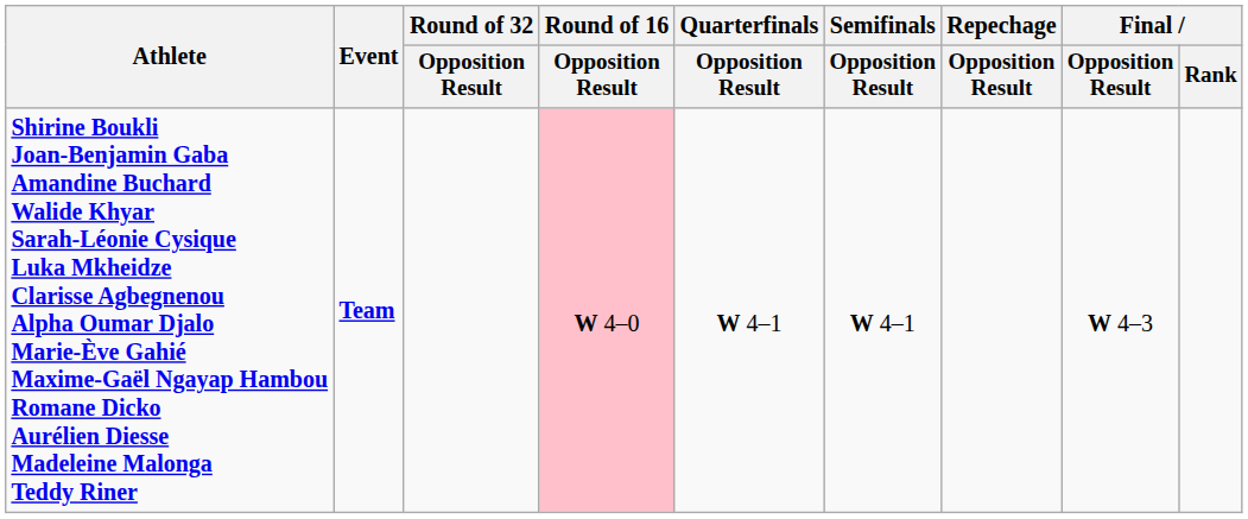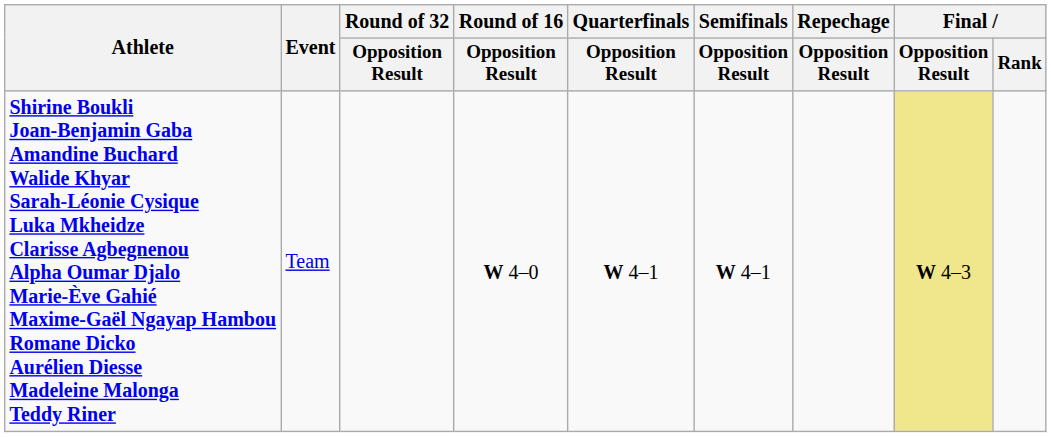row 3 | Event: bold -> normal
row 3 | Round of 16 / Opposition Result: pink background -> no background
row 3 | Final / Opposition Result: no background -> khaki background
